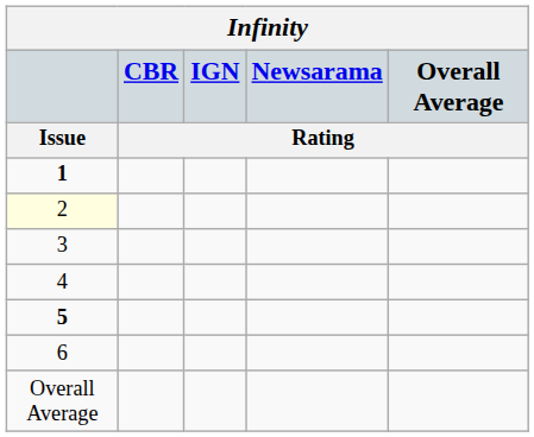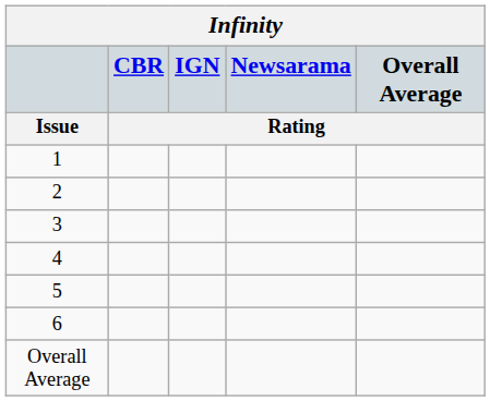1 | Issue: bold -> normal
2 | Issue: lightyellow background -> no background
5 | Issue: bold -> normal
